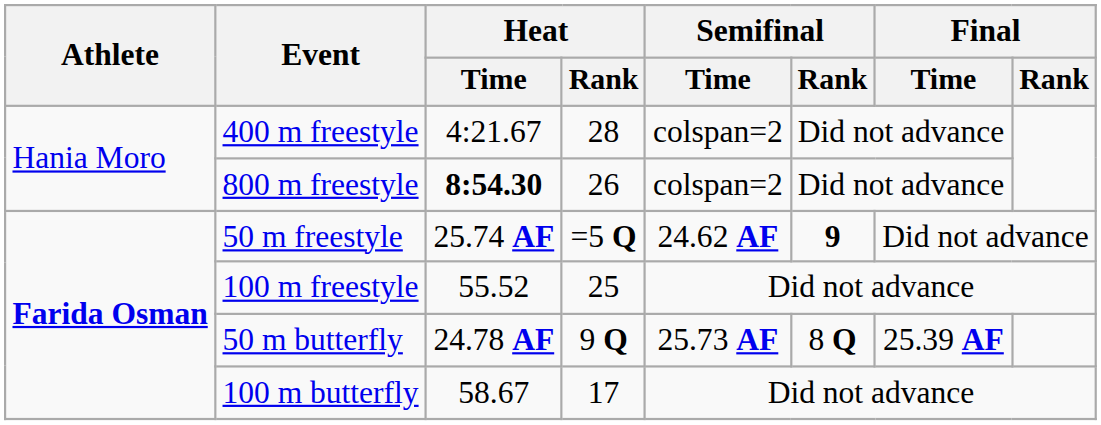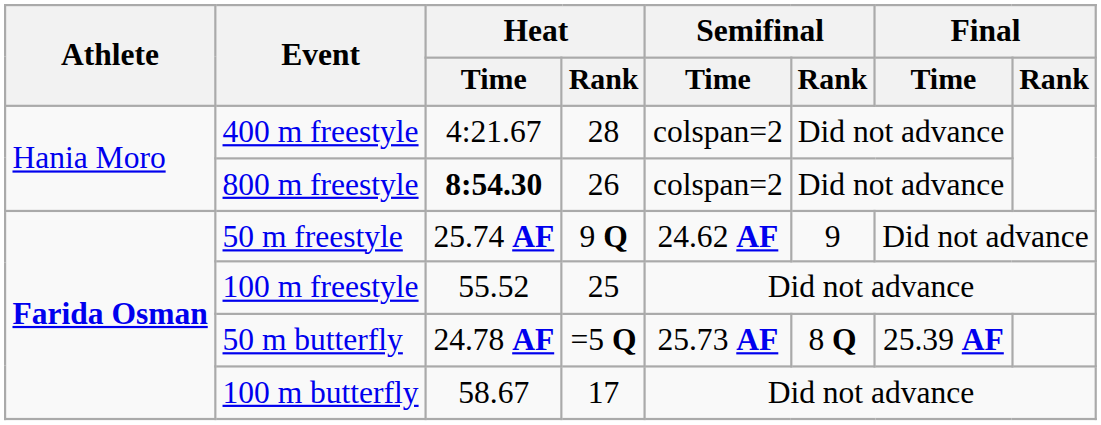50 m freestyle | Heat / Rank: =5 Q -> 9 Q
50 m freestyle | Semifinal / Rank: bold -> normal
50 m butterfly | Heat / Rank: 9 Q -> =5 Q
